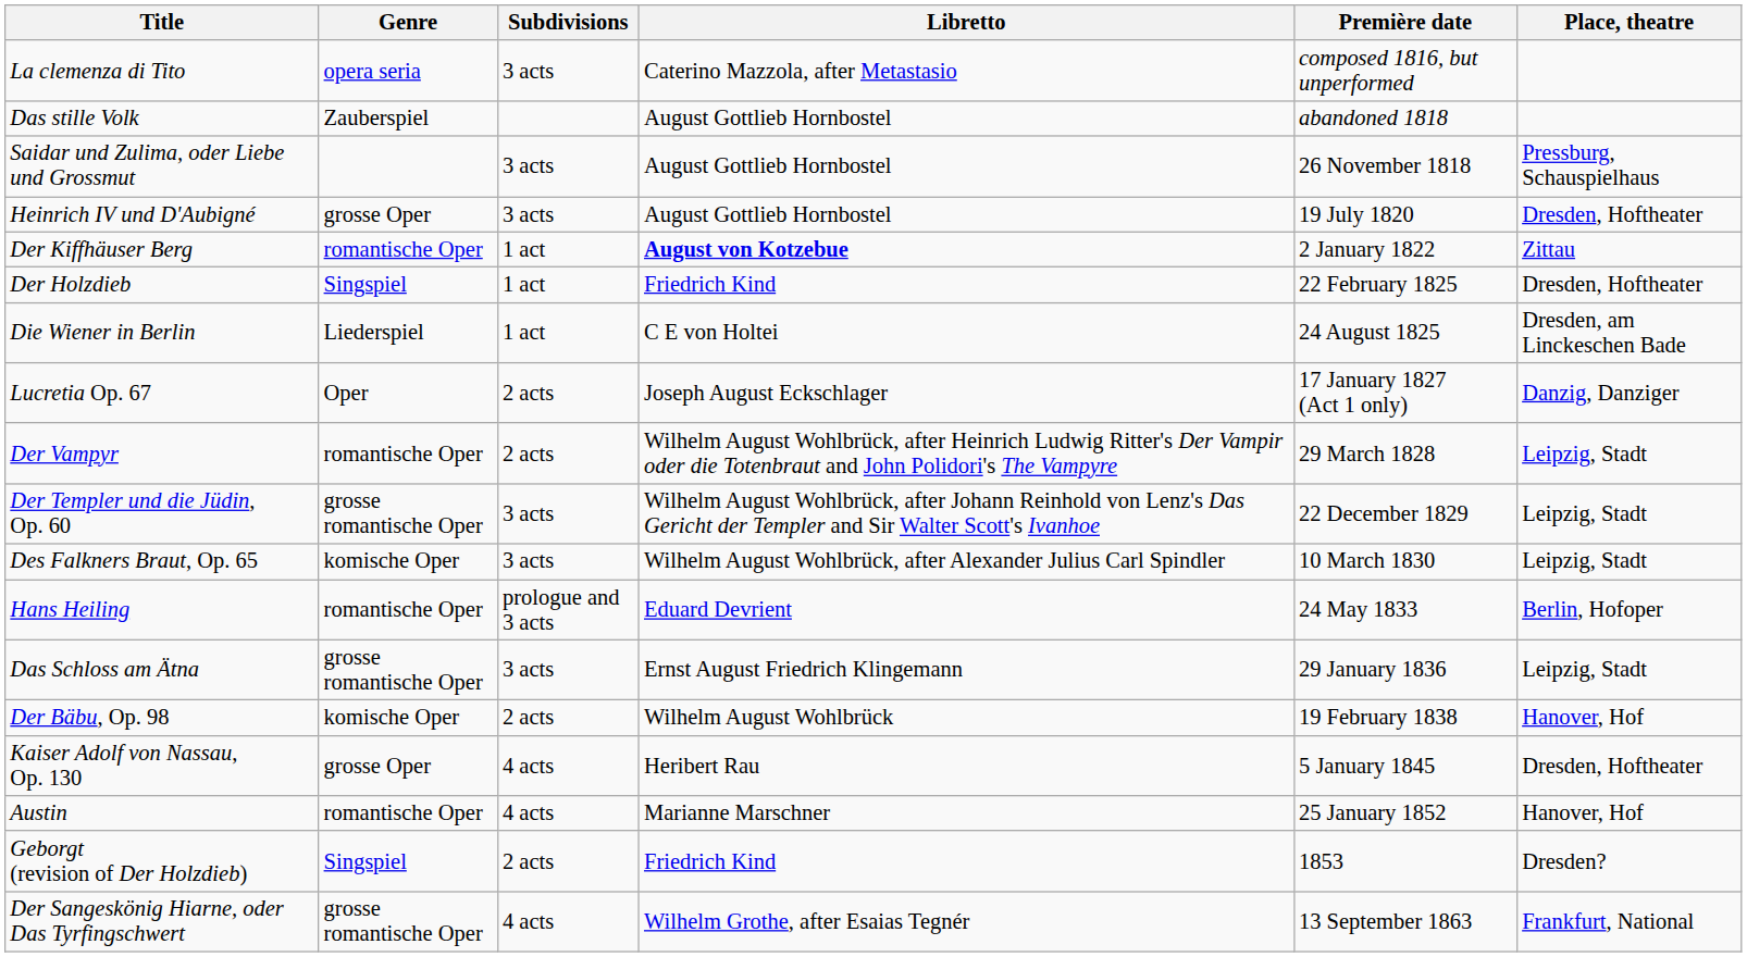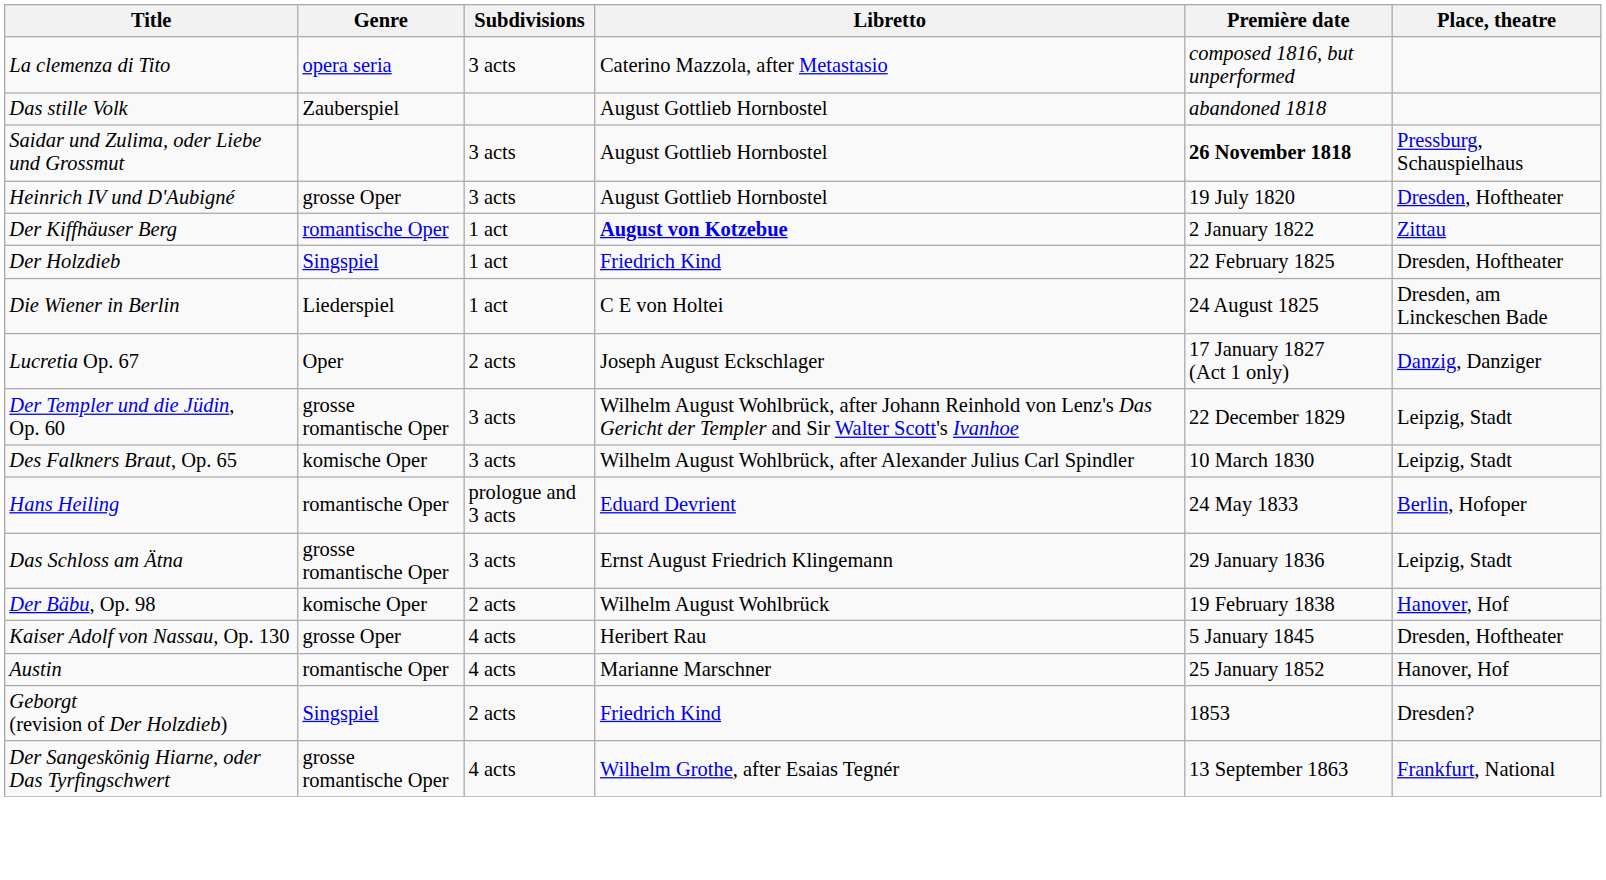Saidar und Zulima, oder Liebe und Grossmut | Première date: normal -> bold
- row: Der Vampyr | romantische Oper | 2 acts | Wilhelm August Wohlbrück, after Heinrich Ludwig Ritter's Der Vampir oder die Totenbraut and John Polidori's The Vampyre | 29 March 1828 | Leipzig, Stadt
